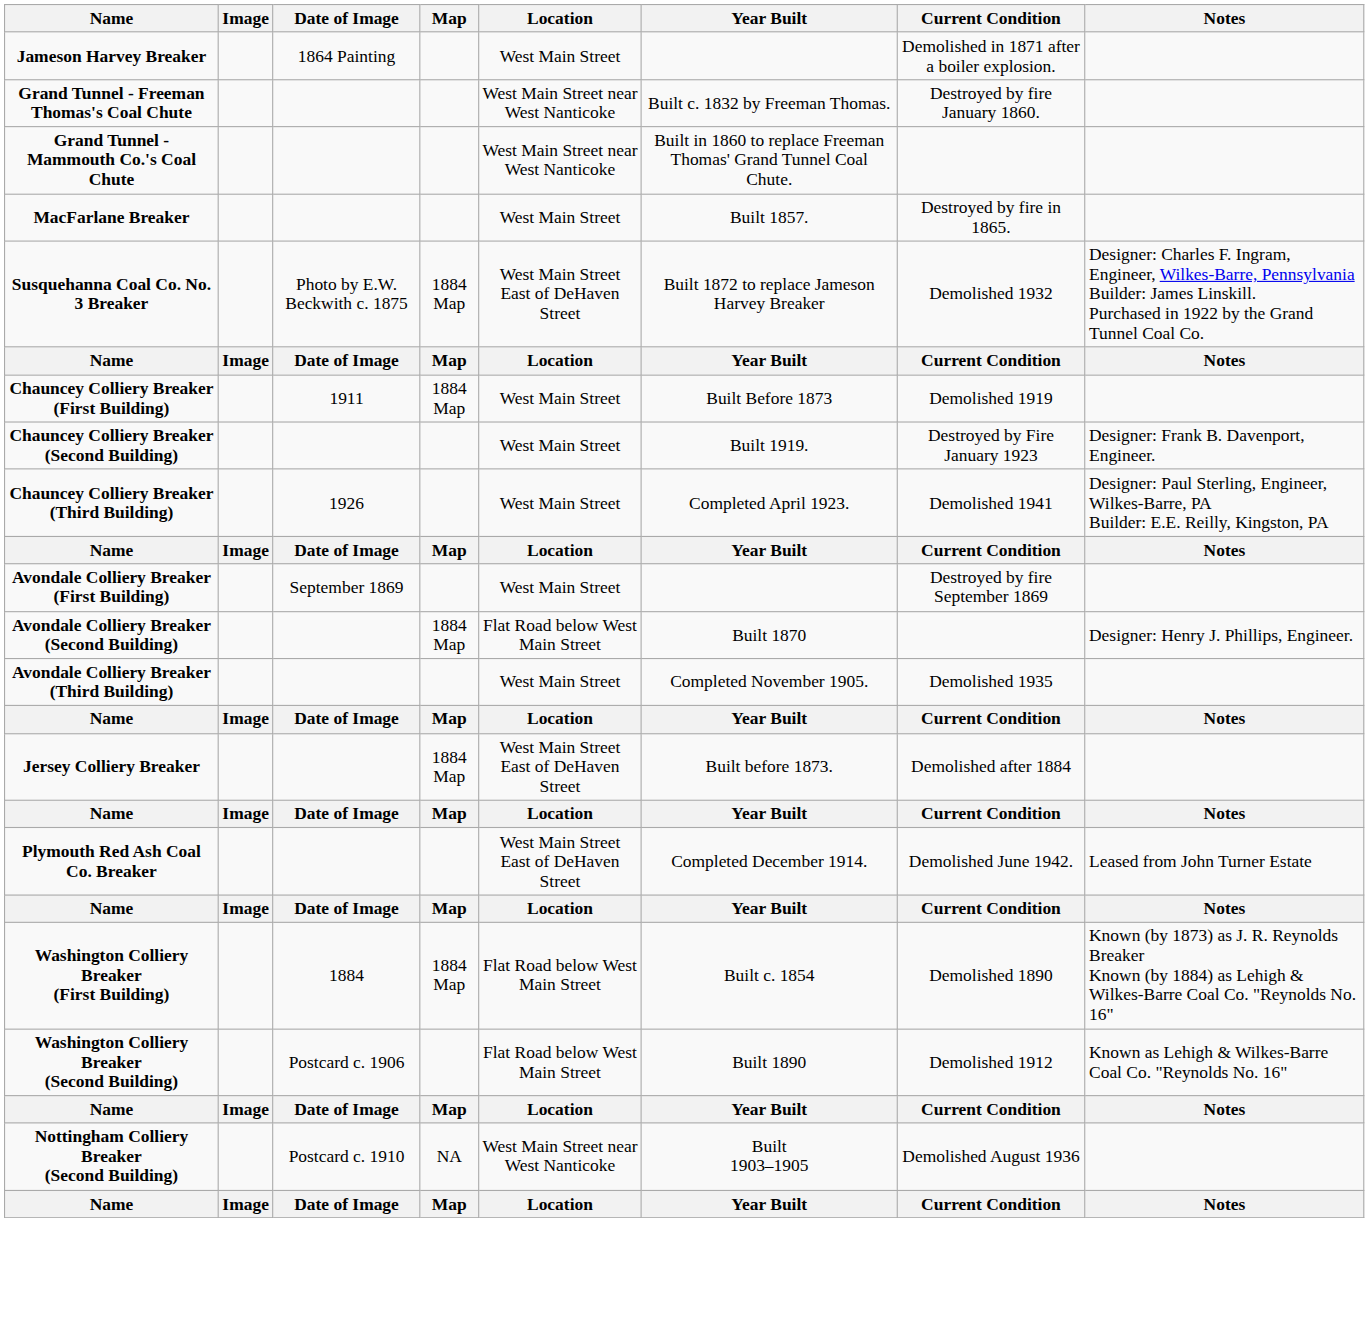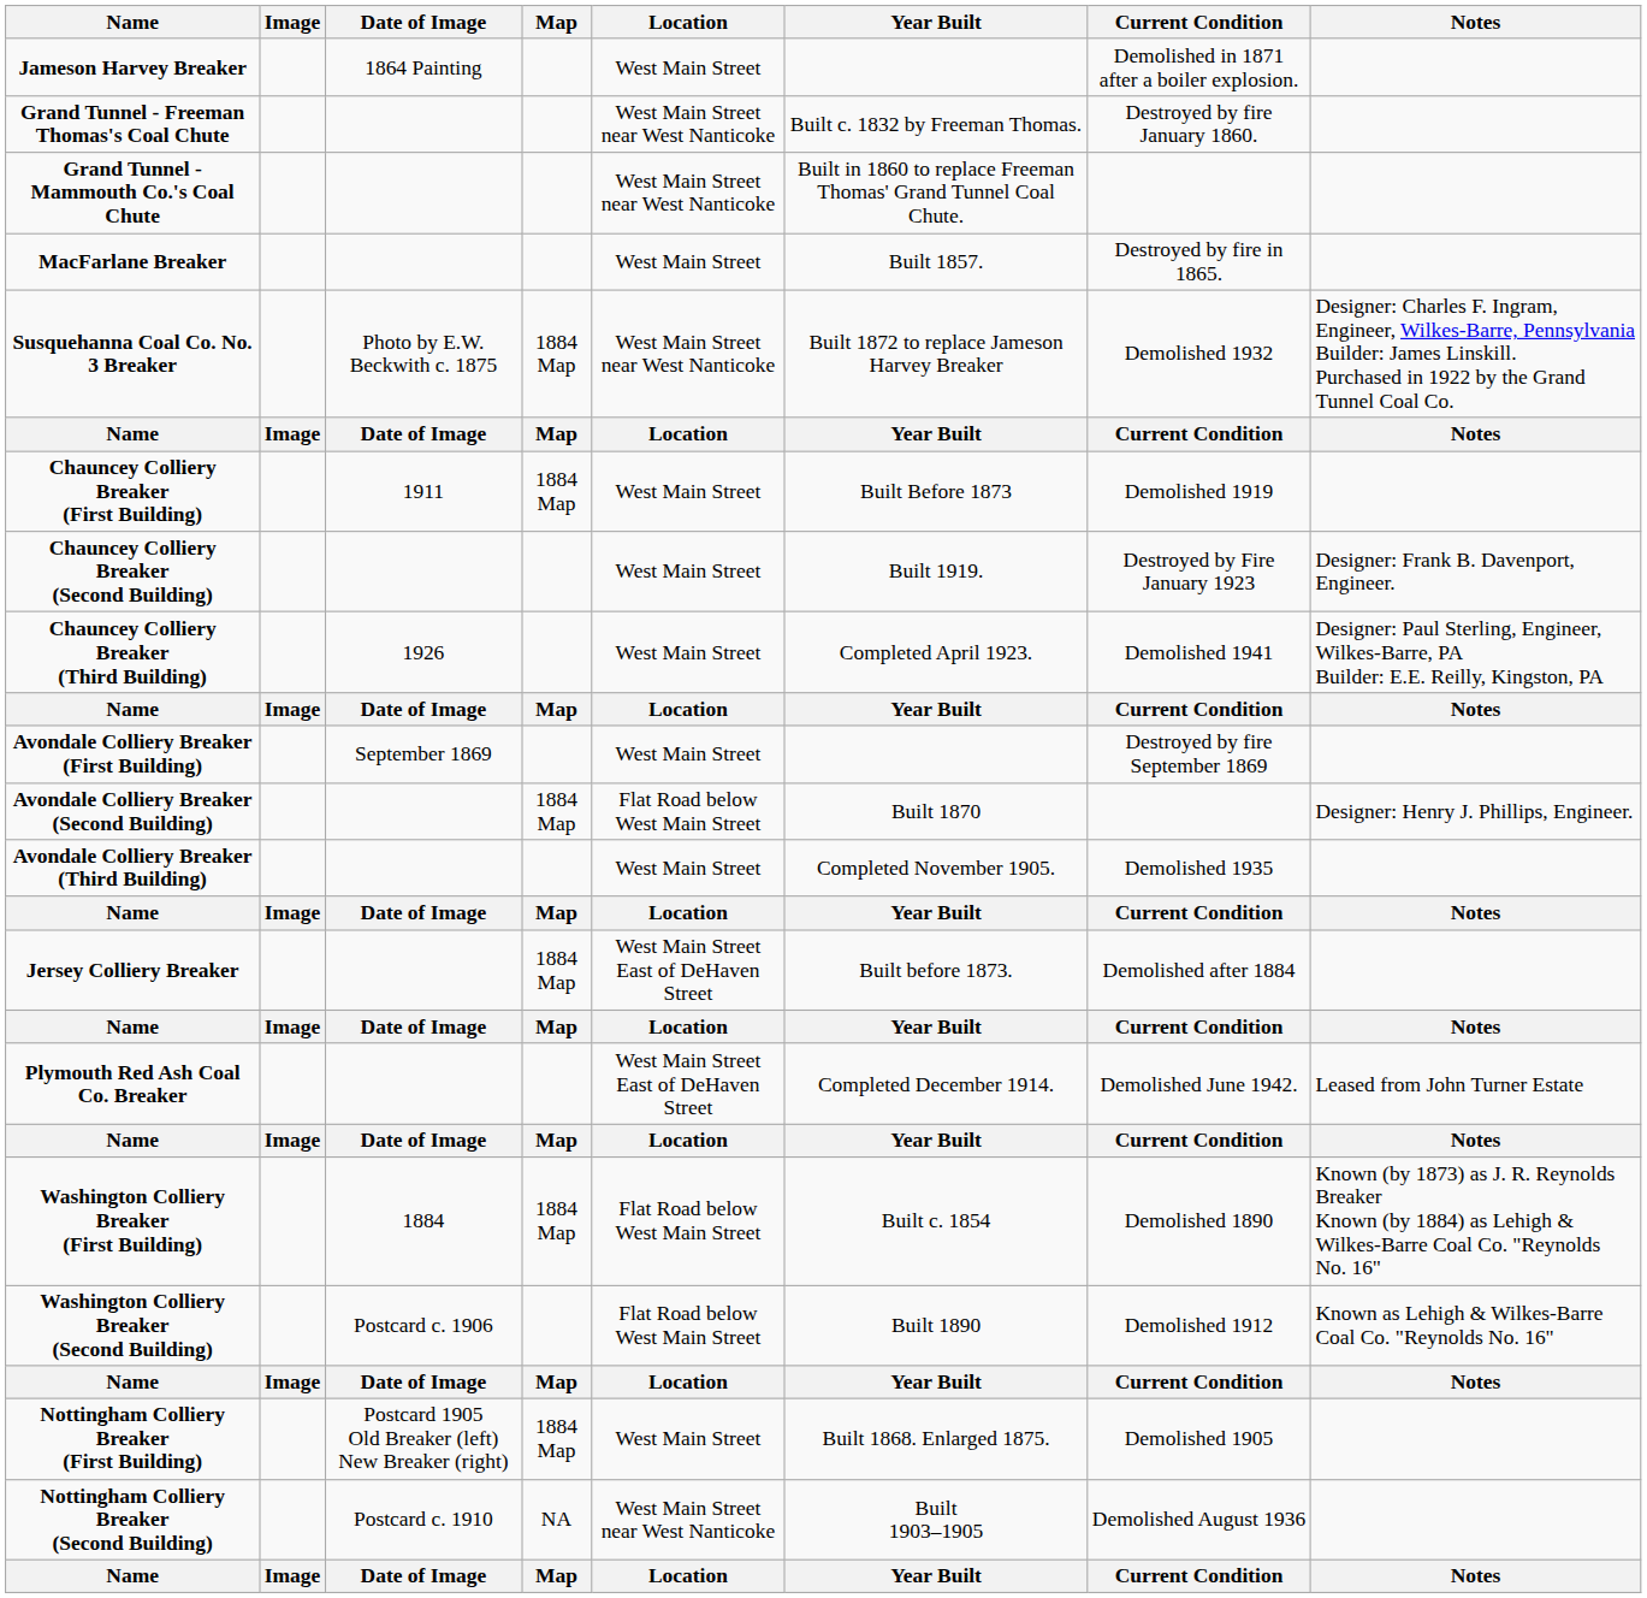Susquehanna Coal Co. No. 3 Breaker | Location: West Main Street East of DeHaven Street -> West Main Street near West Nanticoke
+ row: Nottingham Colliery Breaker (First Building) | Postcard 1905 Old Breaker (left) New Breaker (right) | 1884 Map | West Main Street | Built 1868. Enlarged 1875. | Demolished 1905
